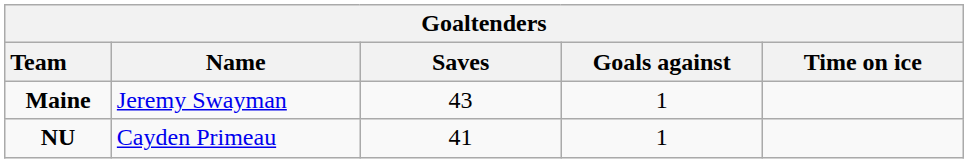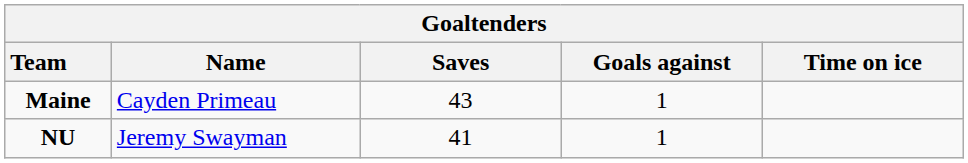Maine | Name: Jeremy Swayman -> Cayden Primeau
NU | Name: Cayden Primeau -> Jeremy Swayman
